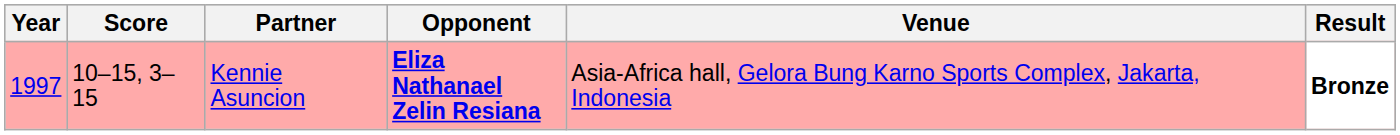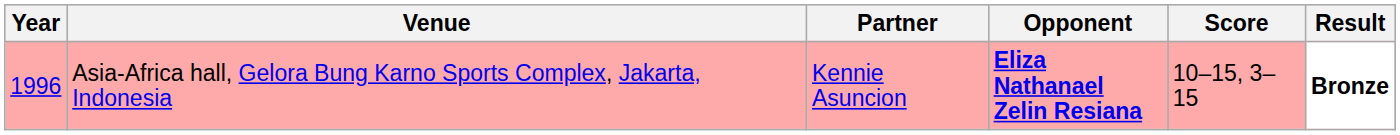columns swapped: Venue <-> Score
row 2 | Year: 1997 -> 1996
